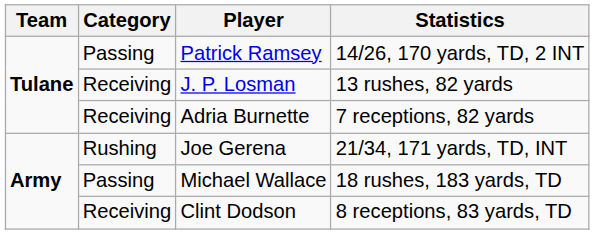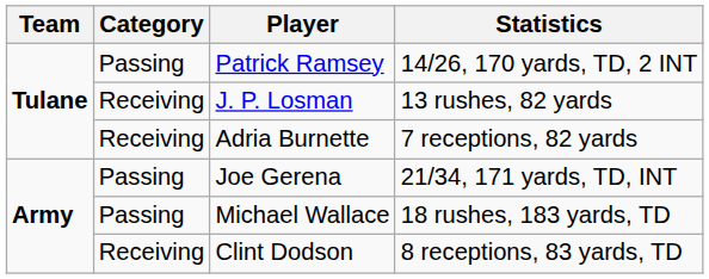Joe Gerena | Category: Rushing -> Passing
